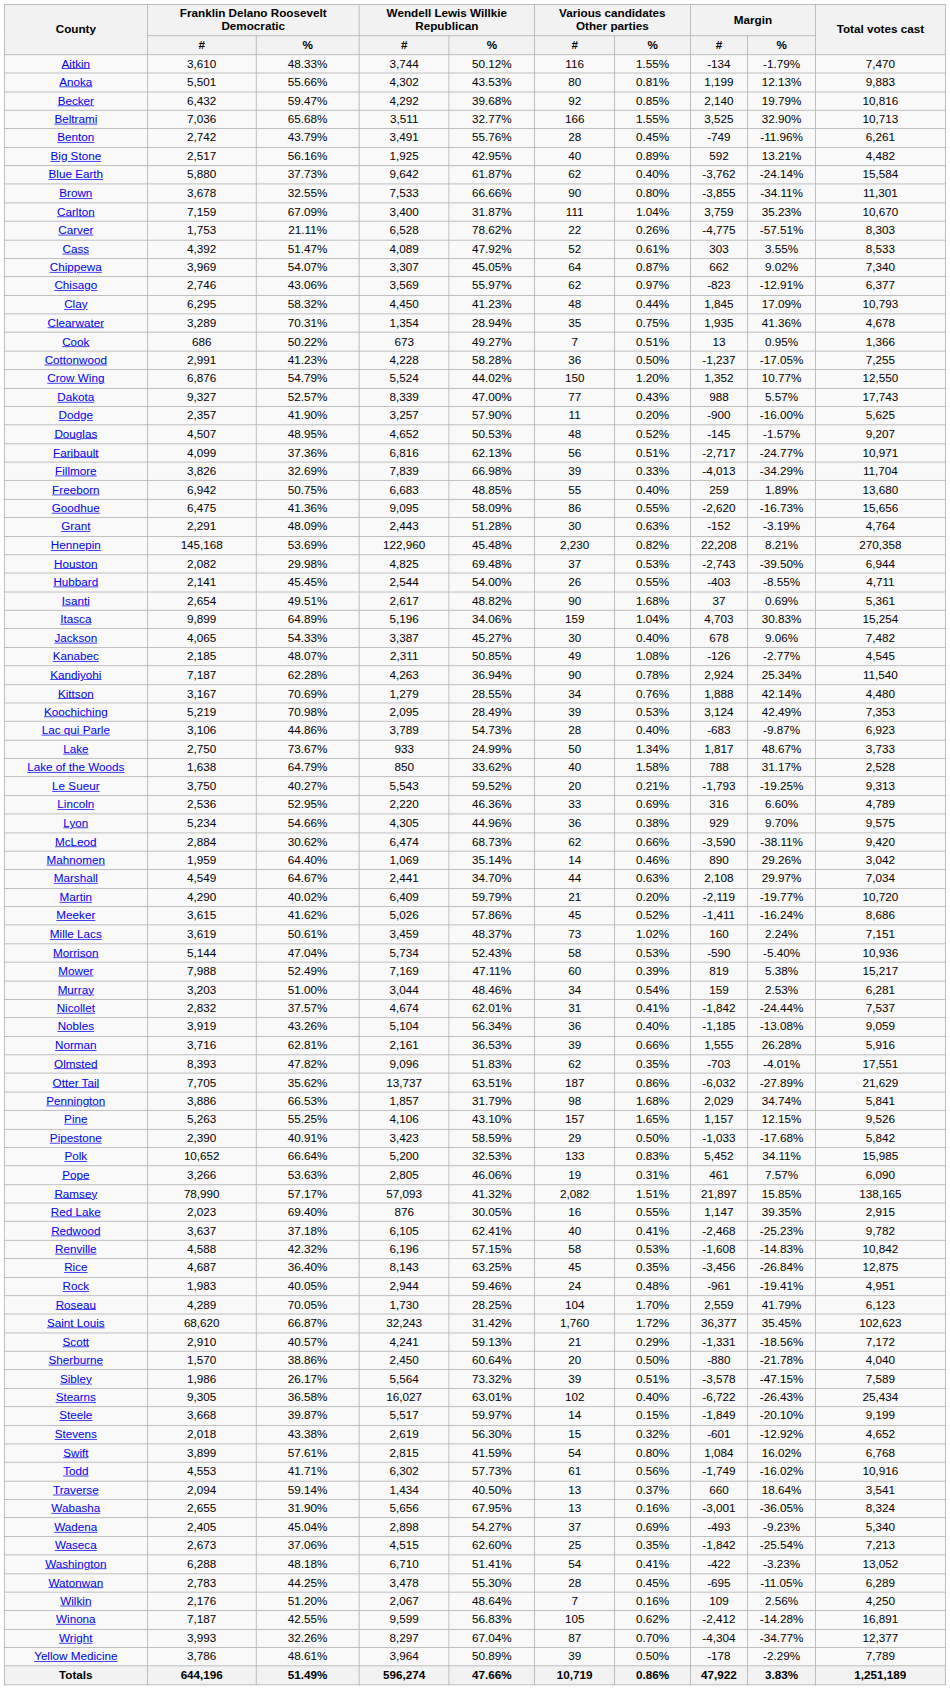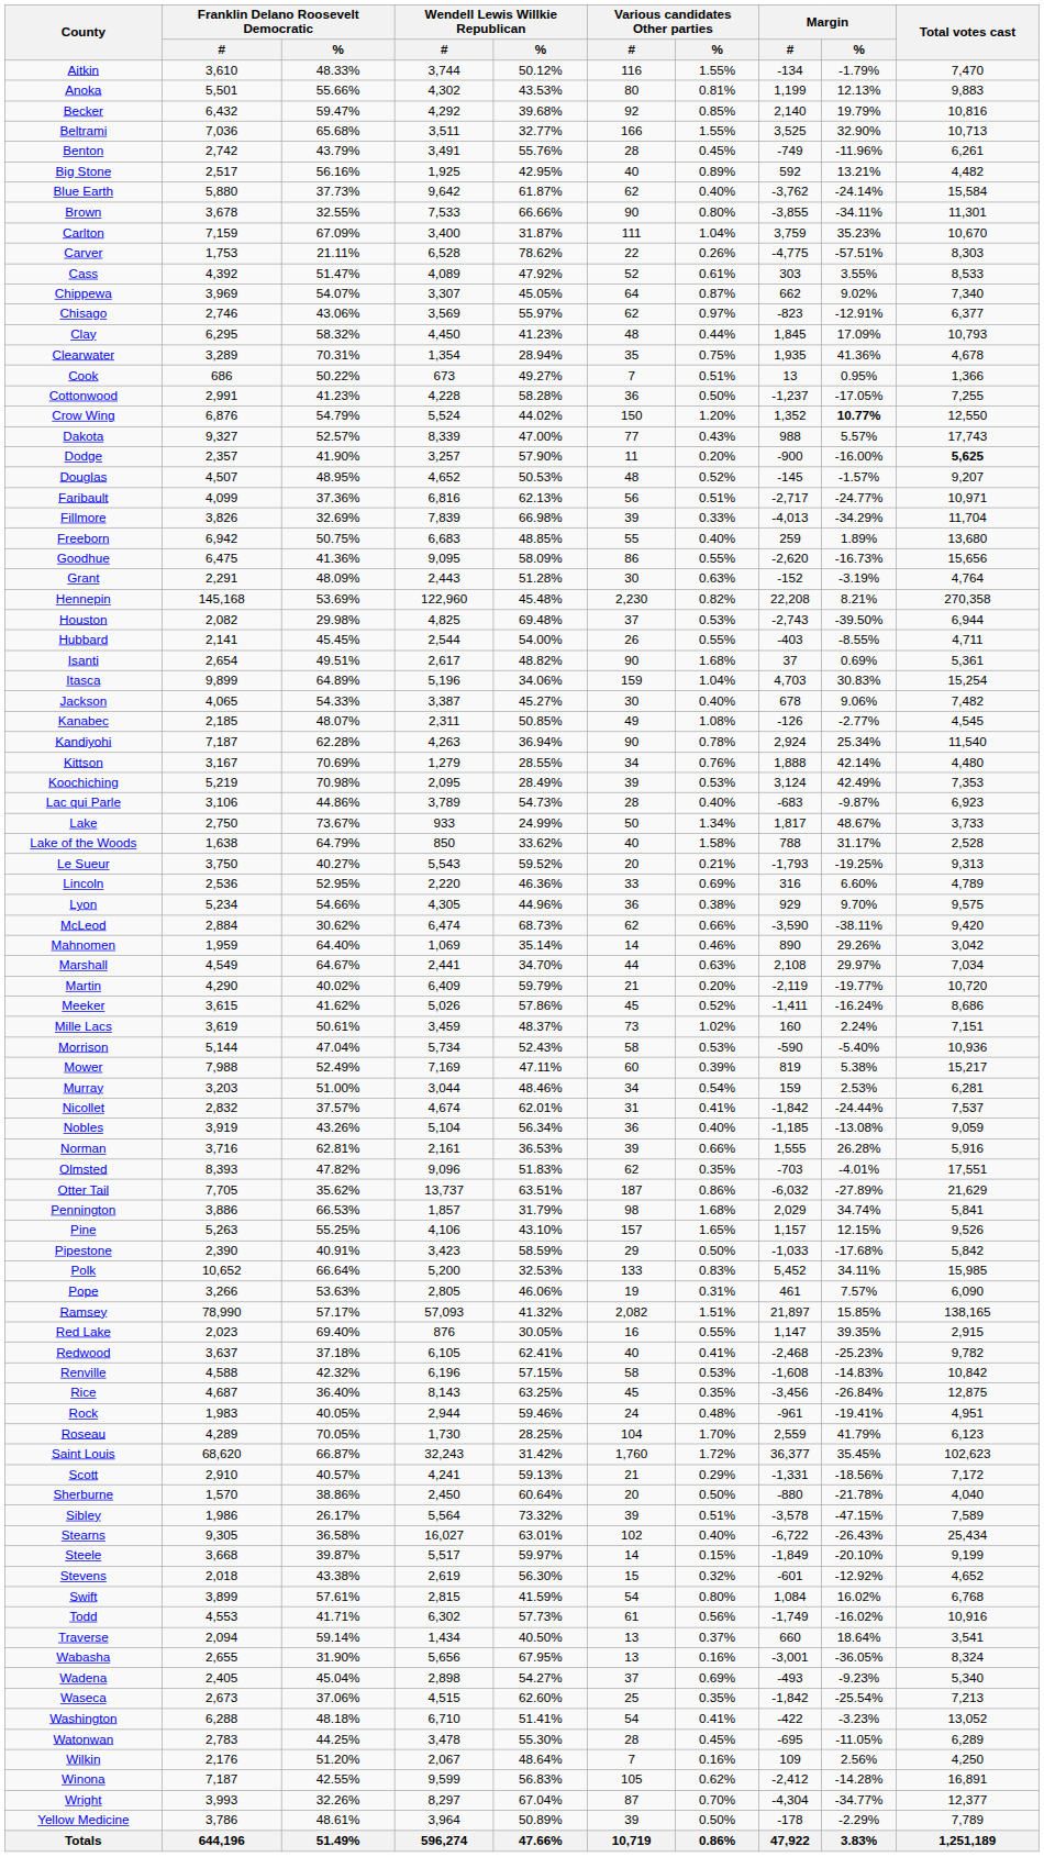Crow Wing | Margin / %: normal -> bold
Dodge | Total votes cast: normal -> bold
